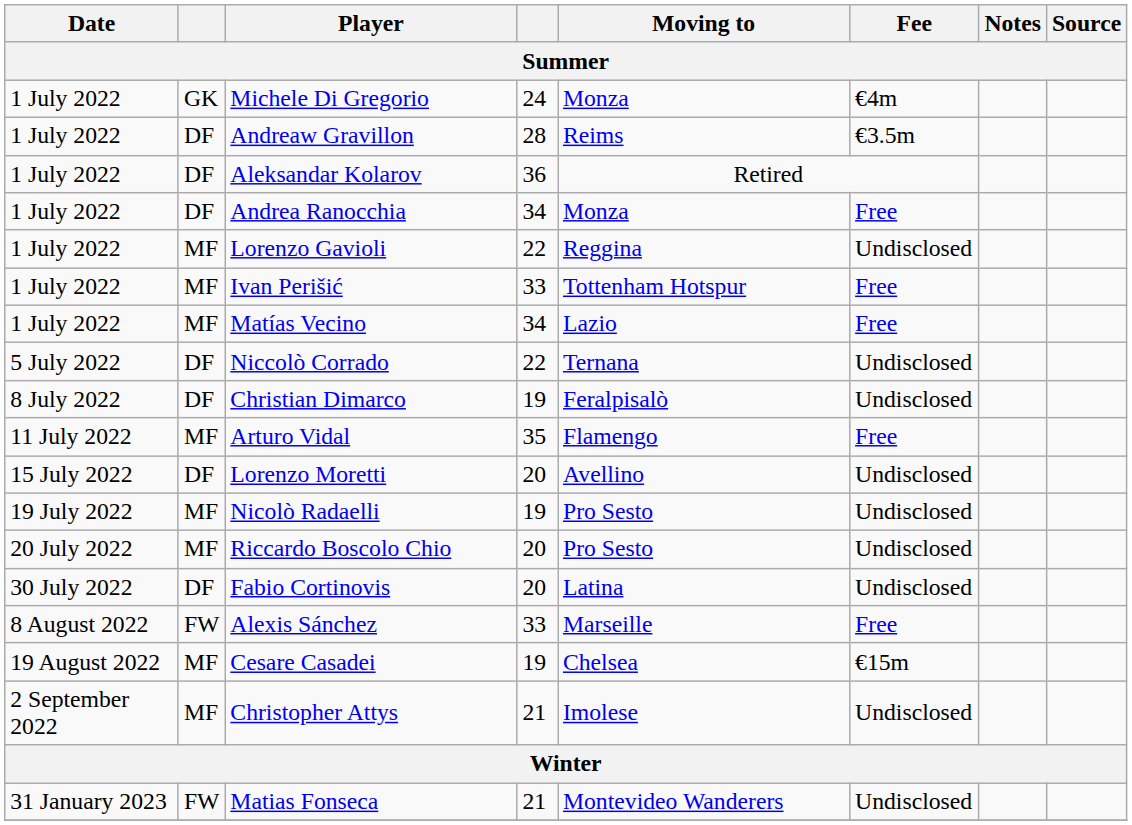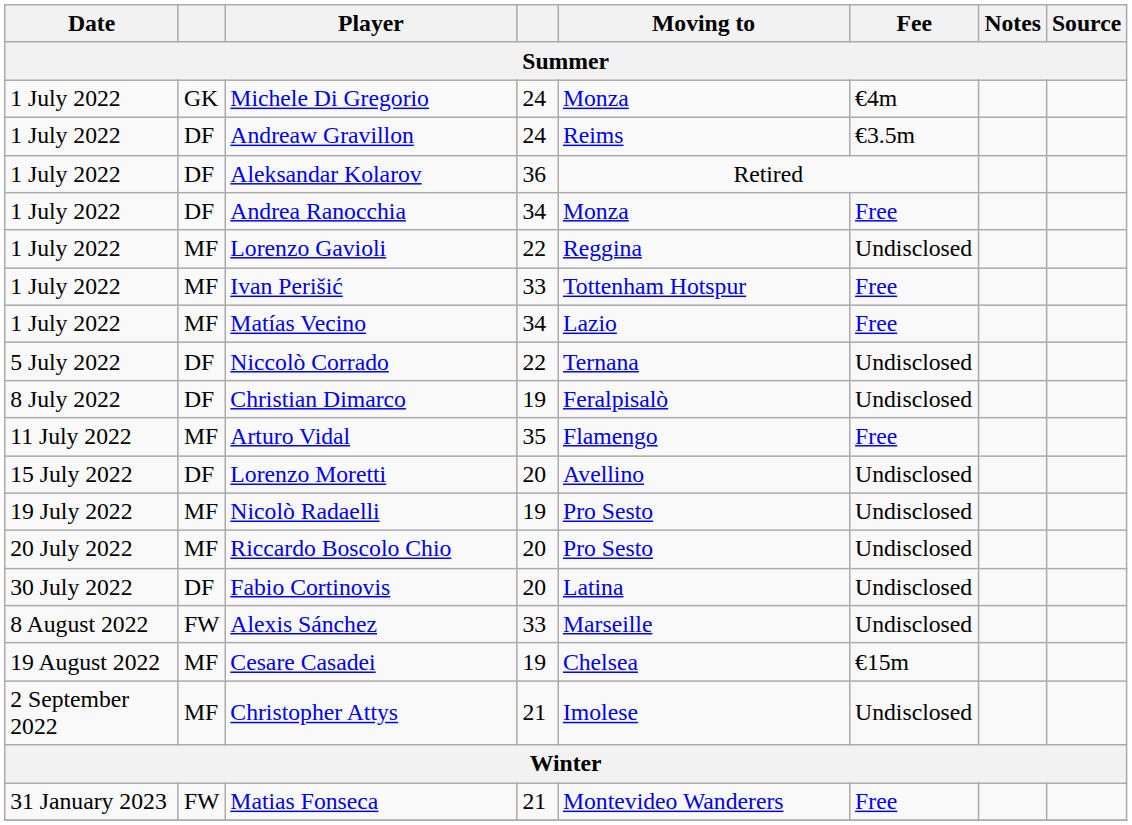Andreaw Gravillon | column 4: 28 -> 24
Alexis Sánchez | Fee: Free -> Undisclosed
Matias Fonseca | Fee: Undisclosed -> Free
